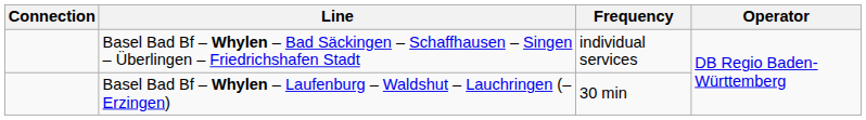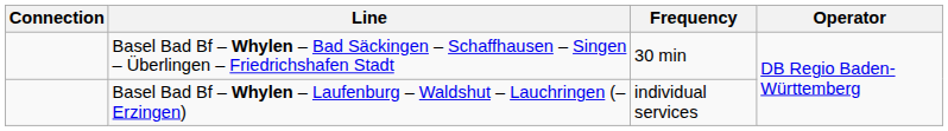row 2 | Frequency: individual services -> 30 min
row 3 | Frequency: 30 min -> individual services
